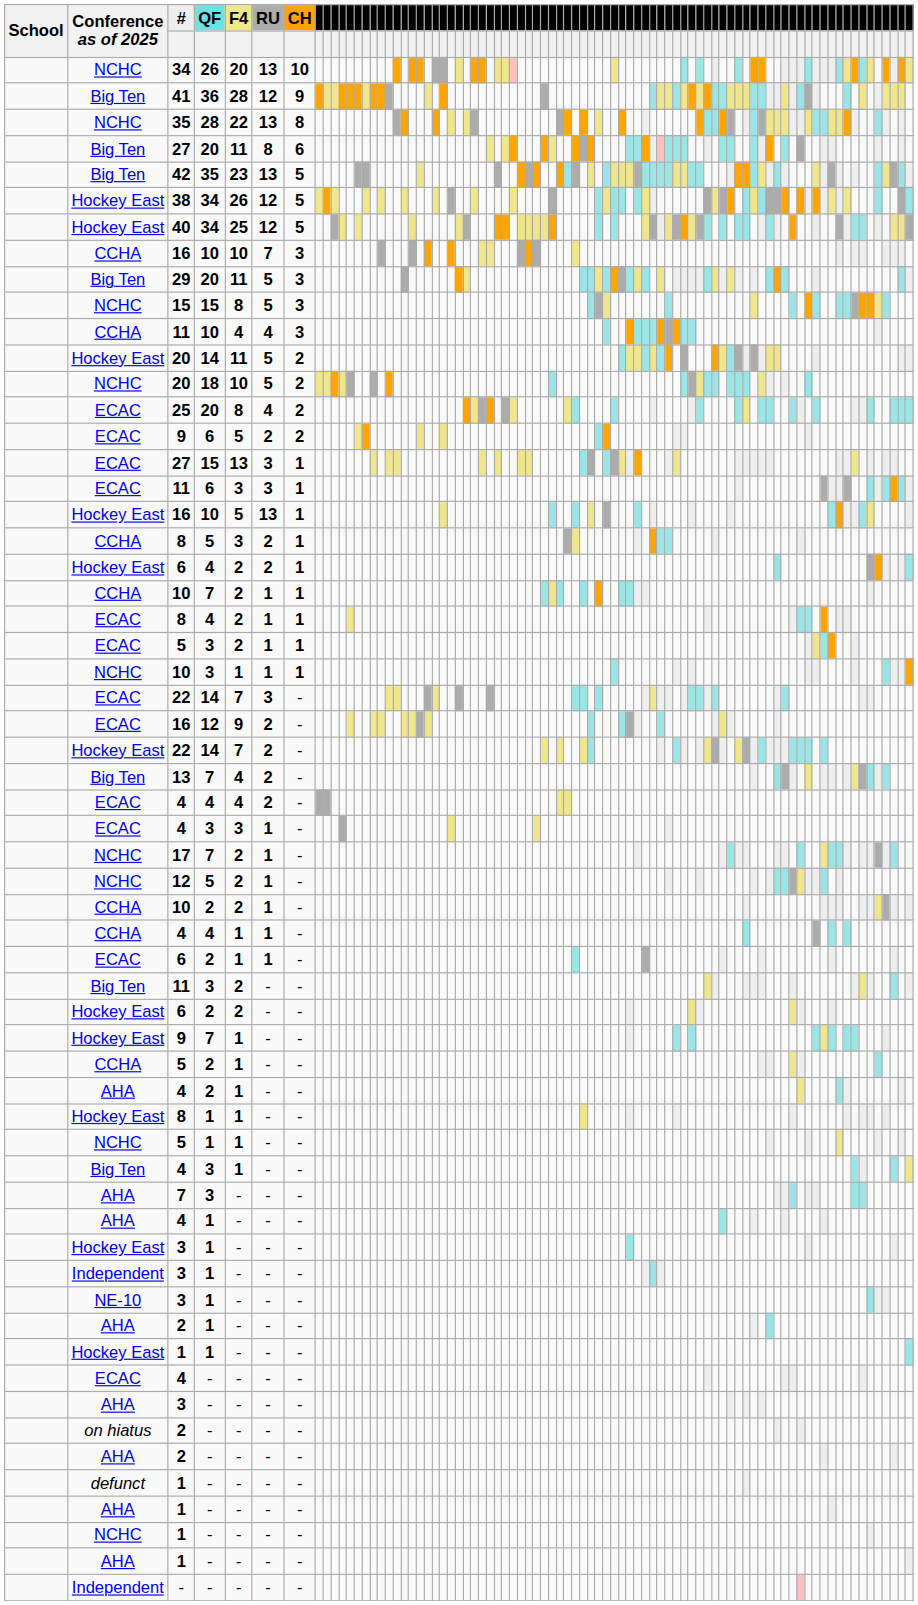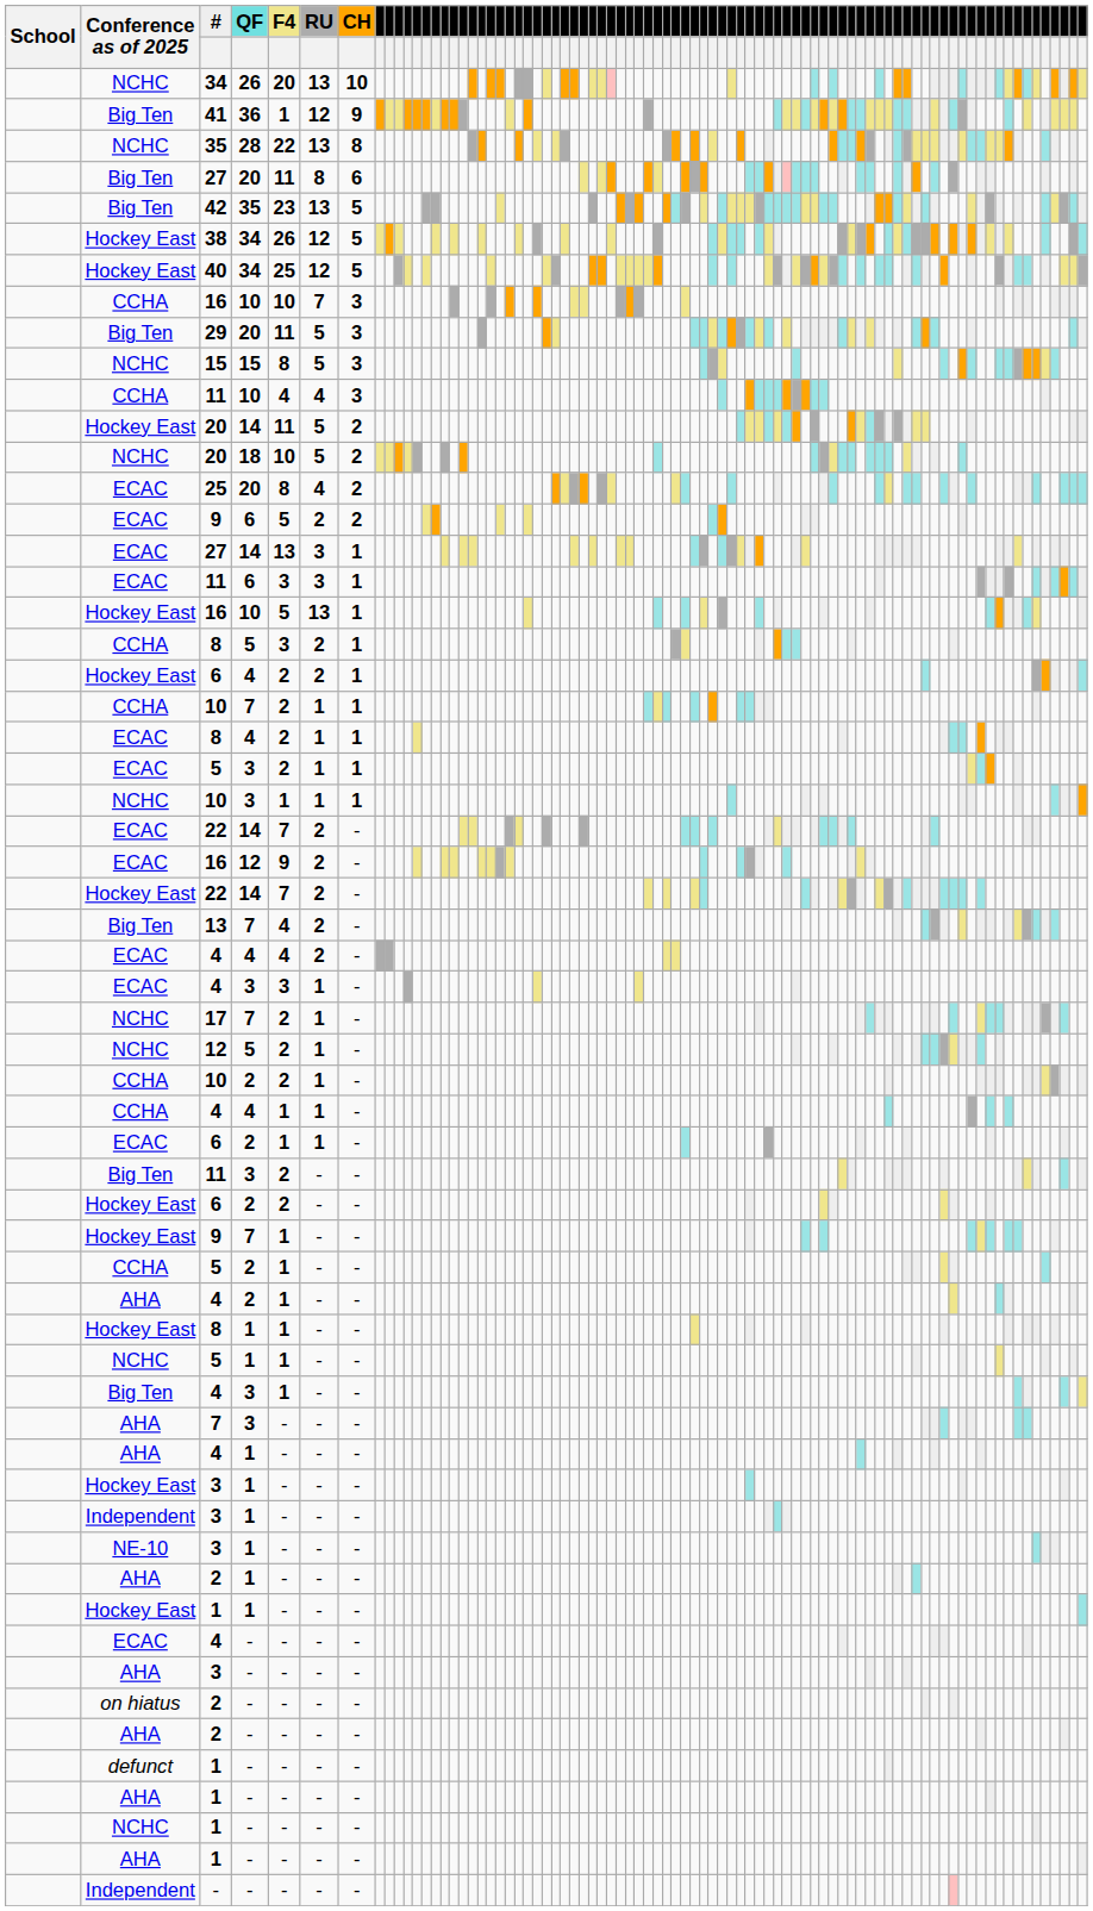41 | F4: 28 -> 1
ECAC / 27 | QF: 15 -> 14
ECAC / 22 | RU: 3 -> 2
